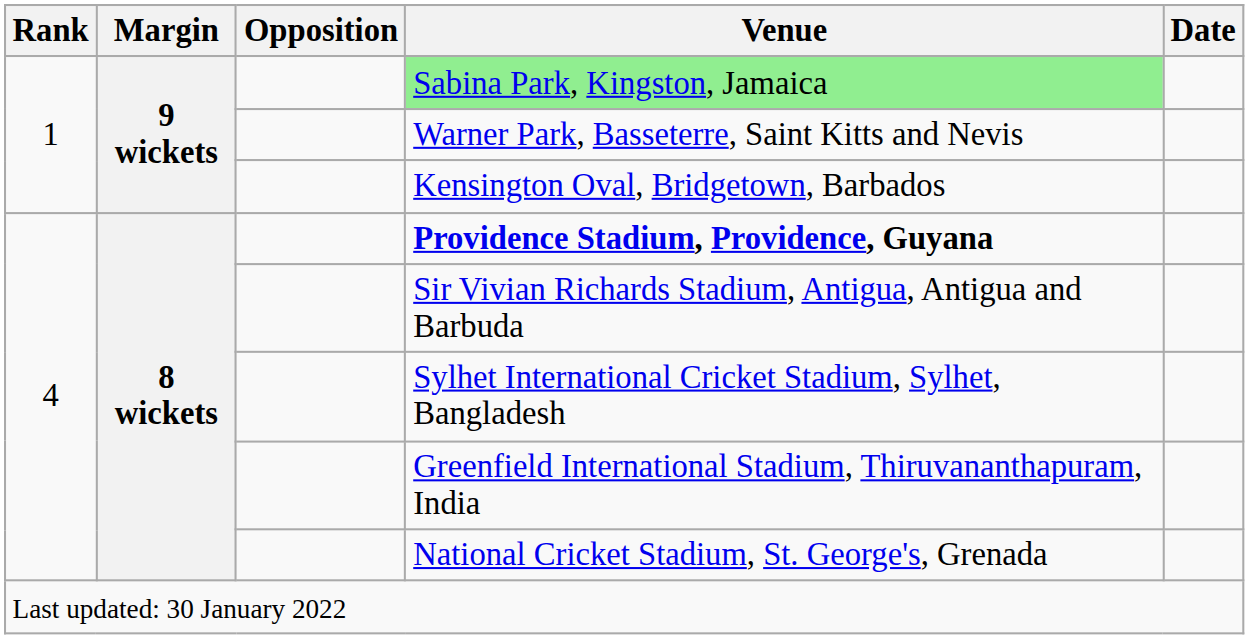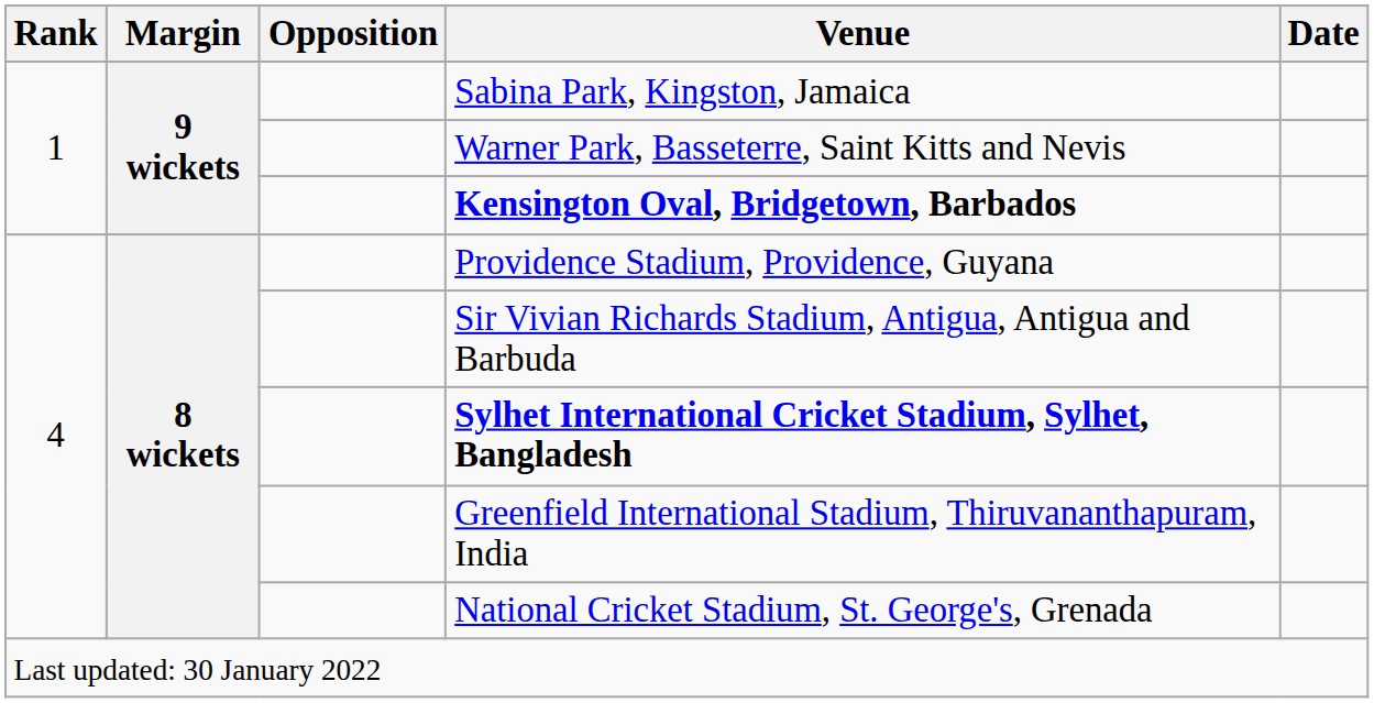Sabina Park, Kingston, Jamaica | Venue: lightgreen background -> no background
Kensington Oval, Bridgetown, Barbados | Venue: normal -> bold
Providence Stadium, Providence, Guyana | Venue: bold -> normal
Sylhet International Cricket Stadium, Sylhet, Bangladesh | Venue: normal -> bold
